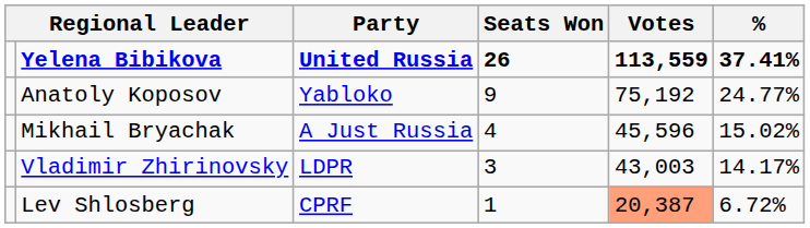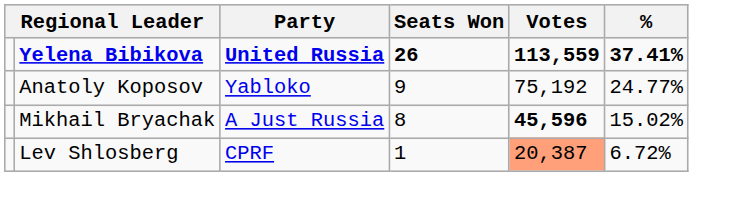Mikhail Bryachak | Seats Won: 4 -> 8
Mikhail Bryachak | Votes: normal -> bold
- row: Vladimir Zhirinovsky | LDPR | 3 | 43,003 | 14.17%
